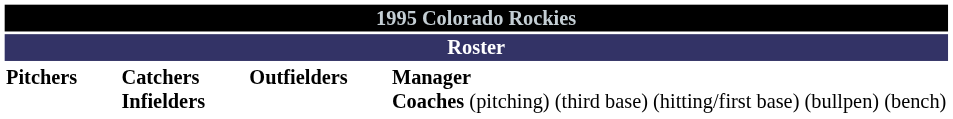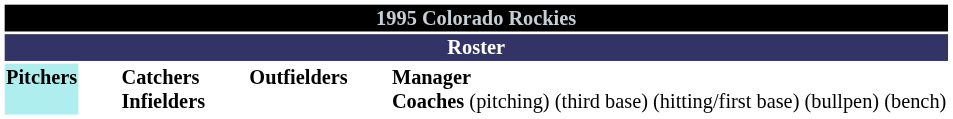Pitchers | column 1: no background -> paleturquoise background
